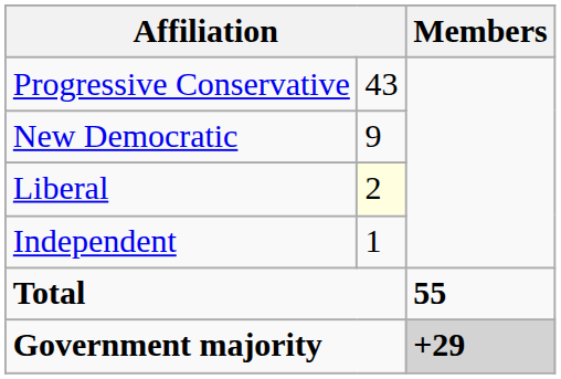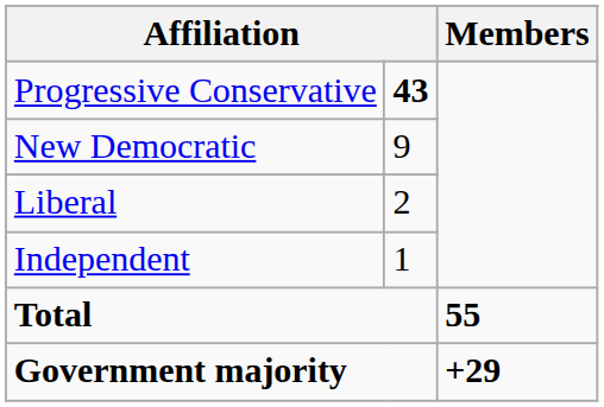Progressive Conservative | column 2: normal -> bold
Liberal | column 2: lightyellow background -> no background
Government majority | Members: lightgrey background -> no background
